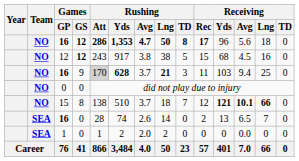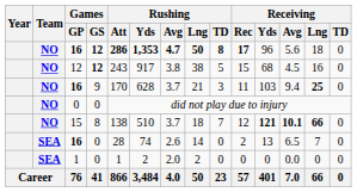16 / 9 | Rushing / Att: lightgrey background -> no background
16 / 9 | Rushing / Yds: bold -> normal
16 / 9 | Rushing / Lng: bold -> normal
16 / 9 | Receiving / Lng: normal -> bold
